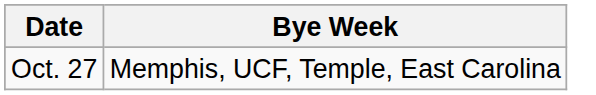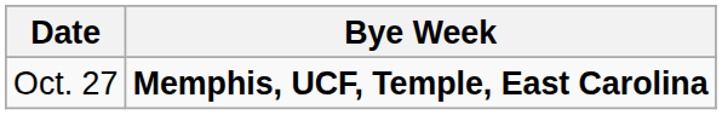Oct. 27 | Bye Week: normal -> bold
